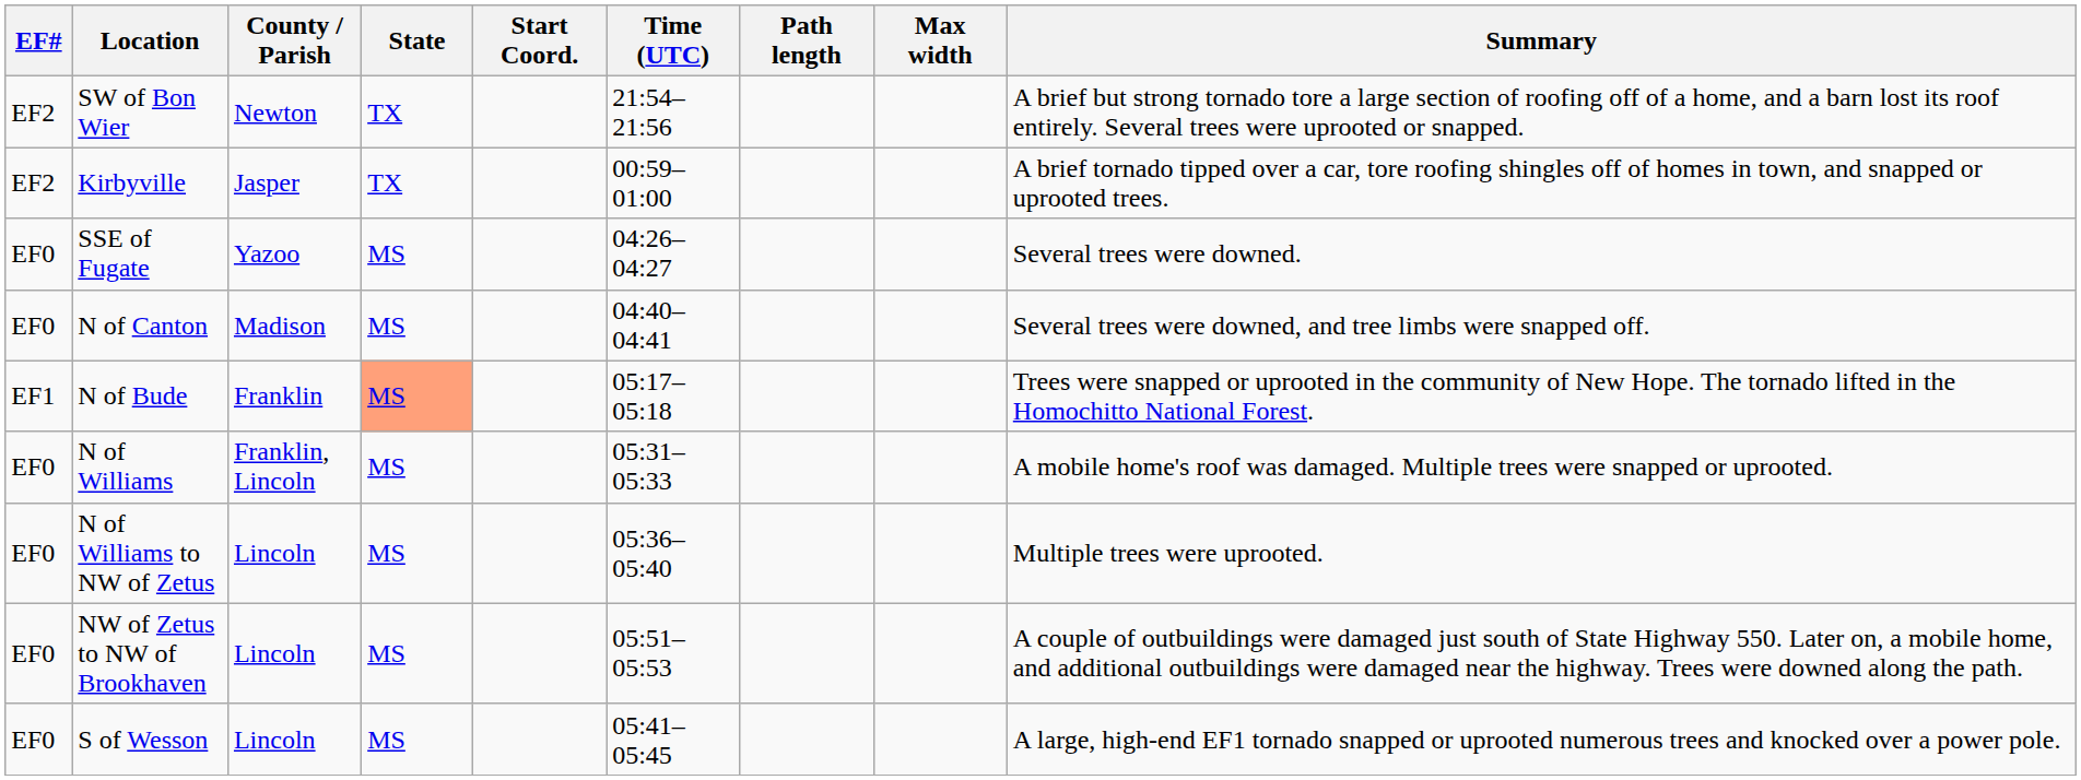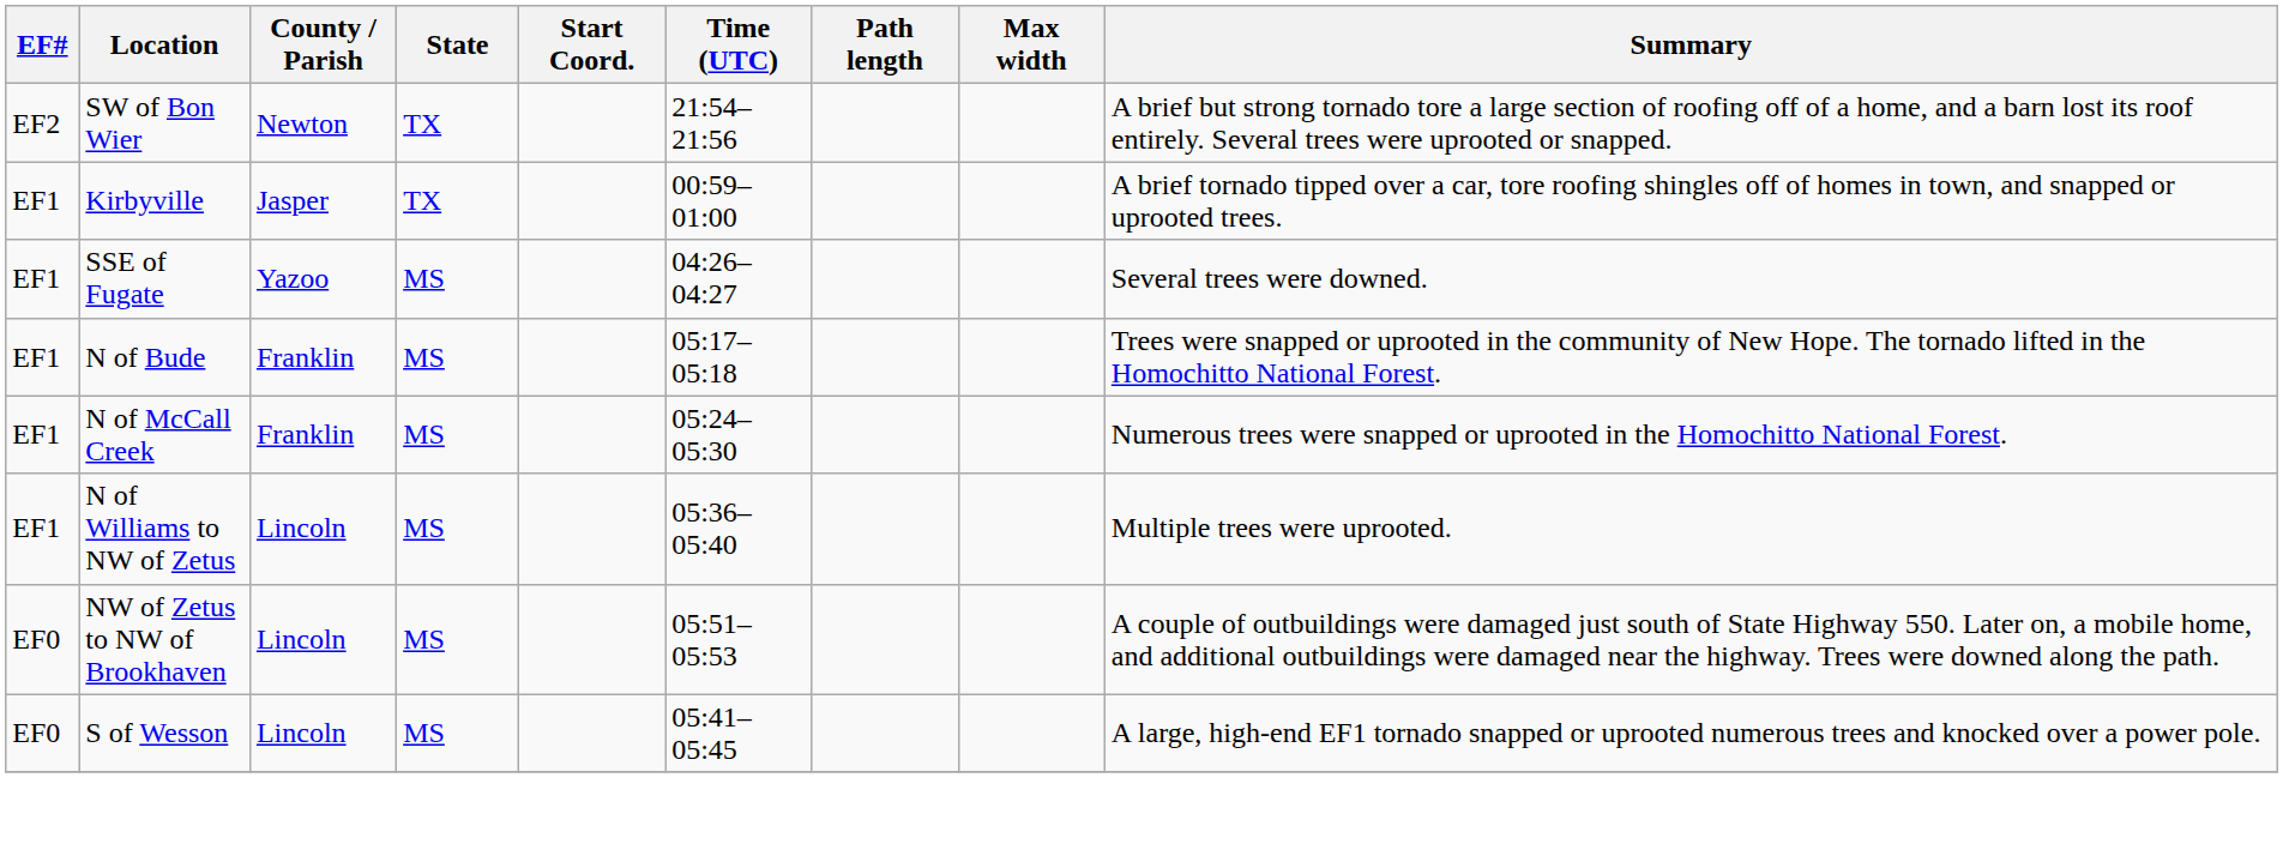Kirbyville | EF#: EF2 -> EF1
SSE of Fugate | EF#: EF0 -> EF1
- row: EF0 | N of Canton | Madison | MS | 04:40–04:41 | Several trees were downed, and tree limbs were snapped off.
N of Bude | State: lightsalmon background -> no background
+ row: EF1 | N of McCall Creek | Franklin | MS | 05:24–05:30 | Numerous trees were snapped or uprooted in the Homochitto National Forest.
- row: EF0 | N of Williams | Franklin, Lincoln | MS | 05:31–05:33 | A mobile home's roof was damaged. Multiple trees were snapped or uprooted.
N of Williams to NW of Zetus | EF#: EF0 -> EF1
